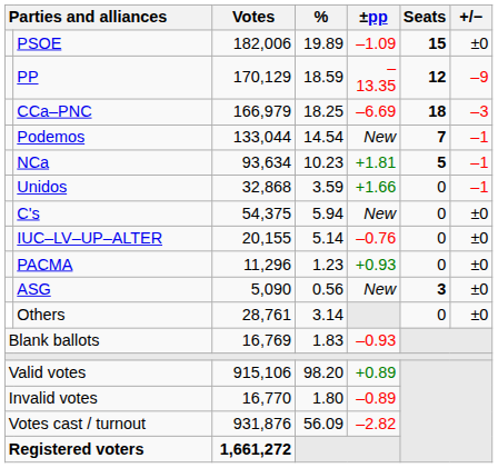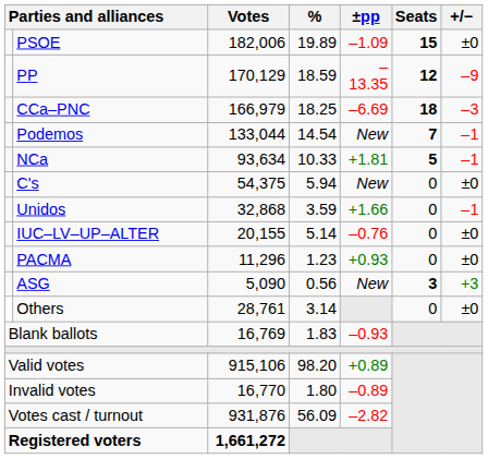NCa | %: 10.23 -> 10.33
rows swapped: C's <-> Unidos
ASG | +/−: ±0 -> +3
